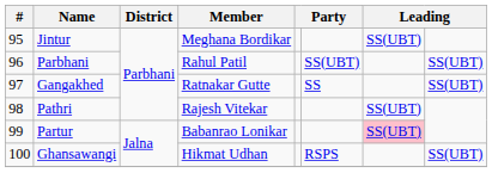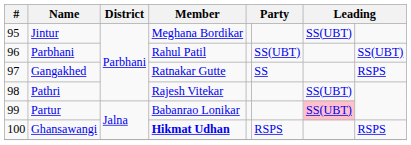Gangakhed | column 8: SS(UBT) -> RSPS
Ghansawangi | Member: normal -> bold
Ghansawangi | column 8: SS(UBT) -> RSPS
